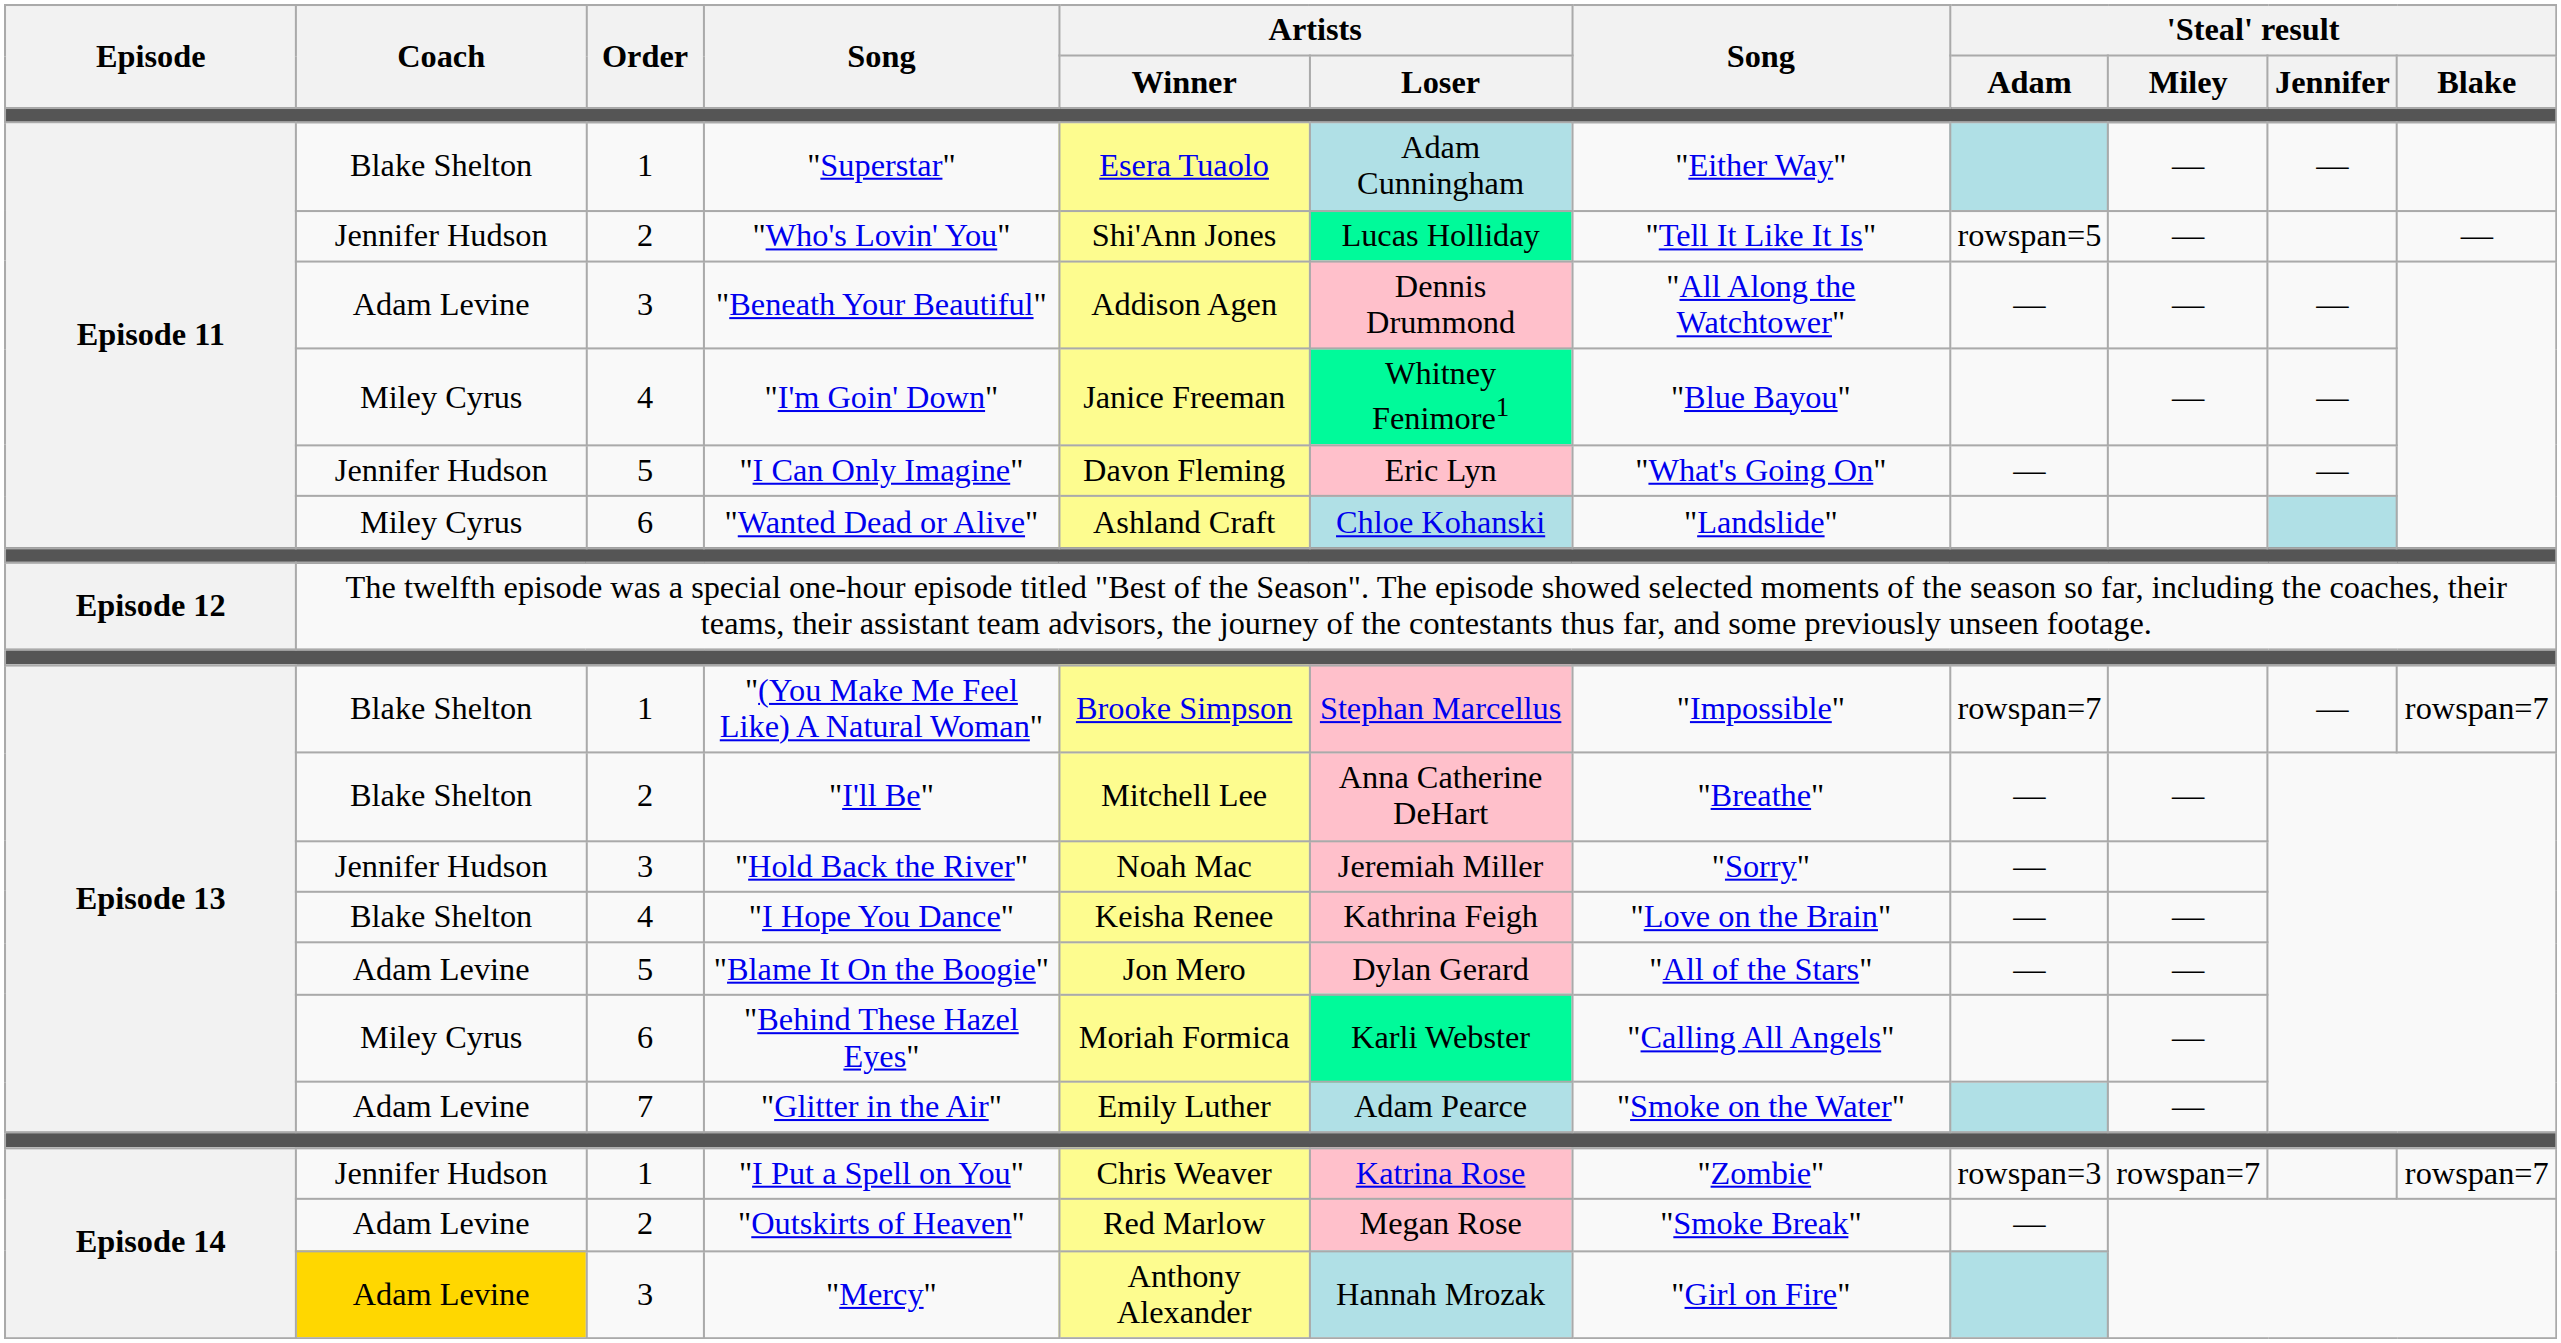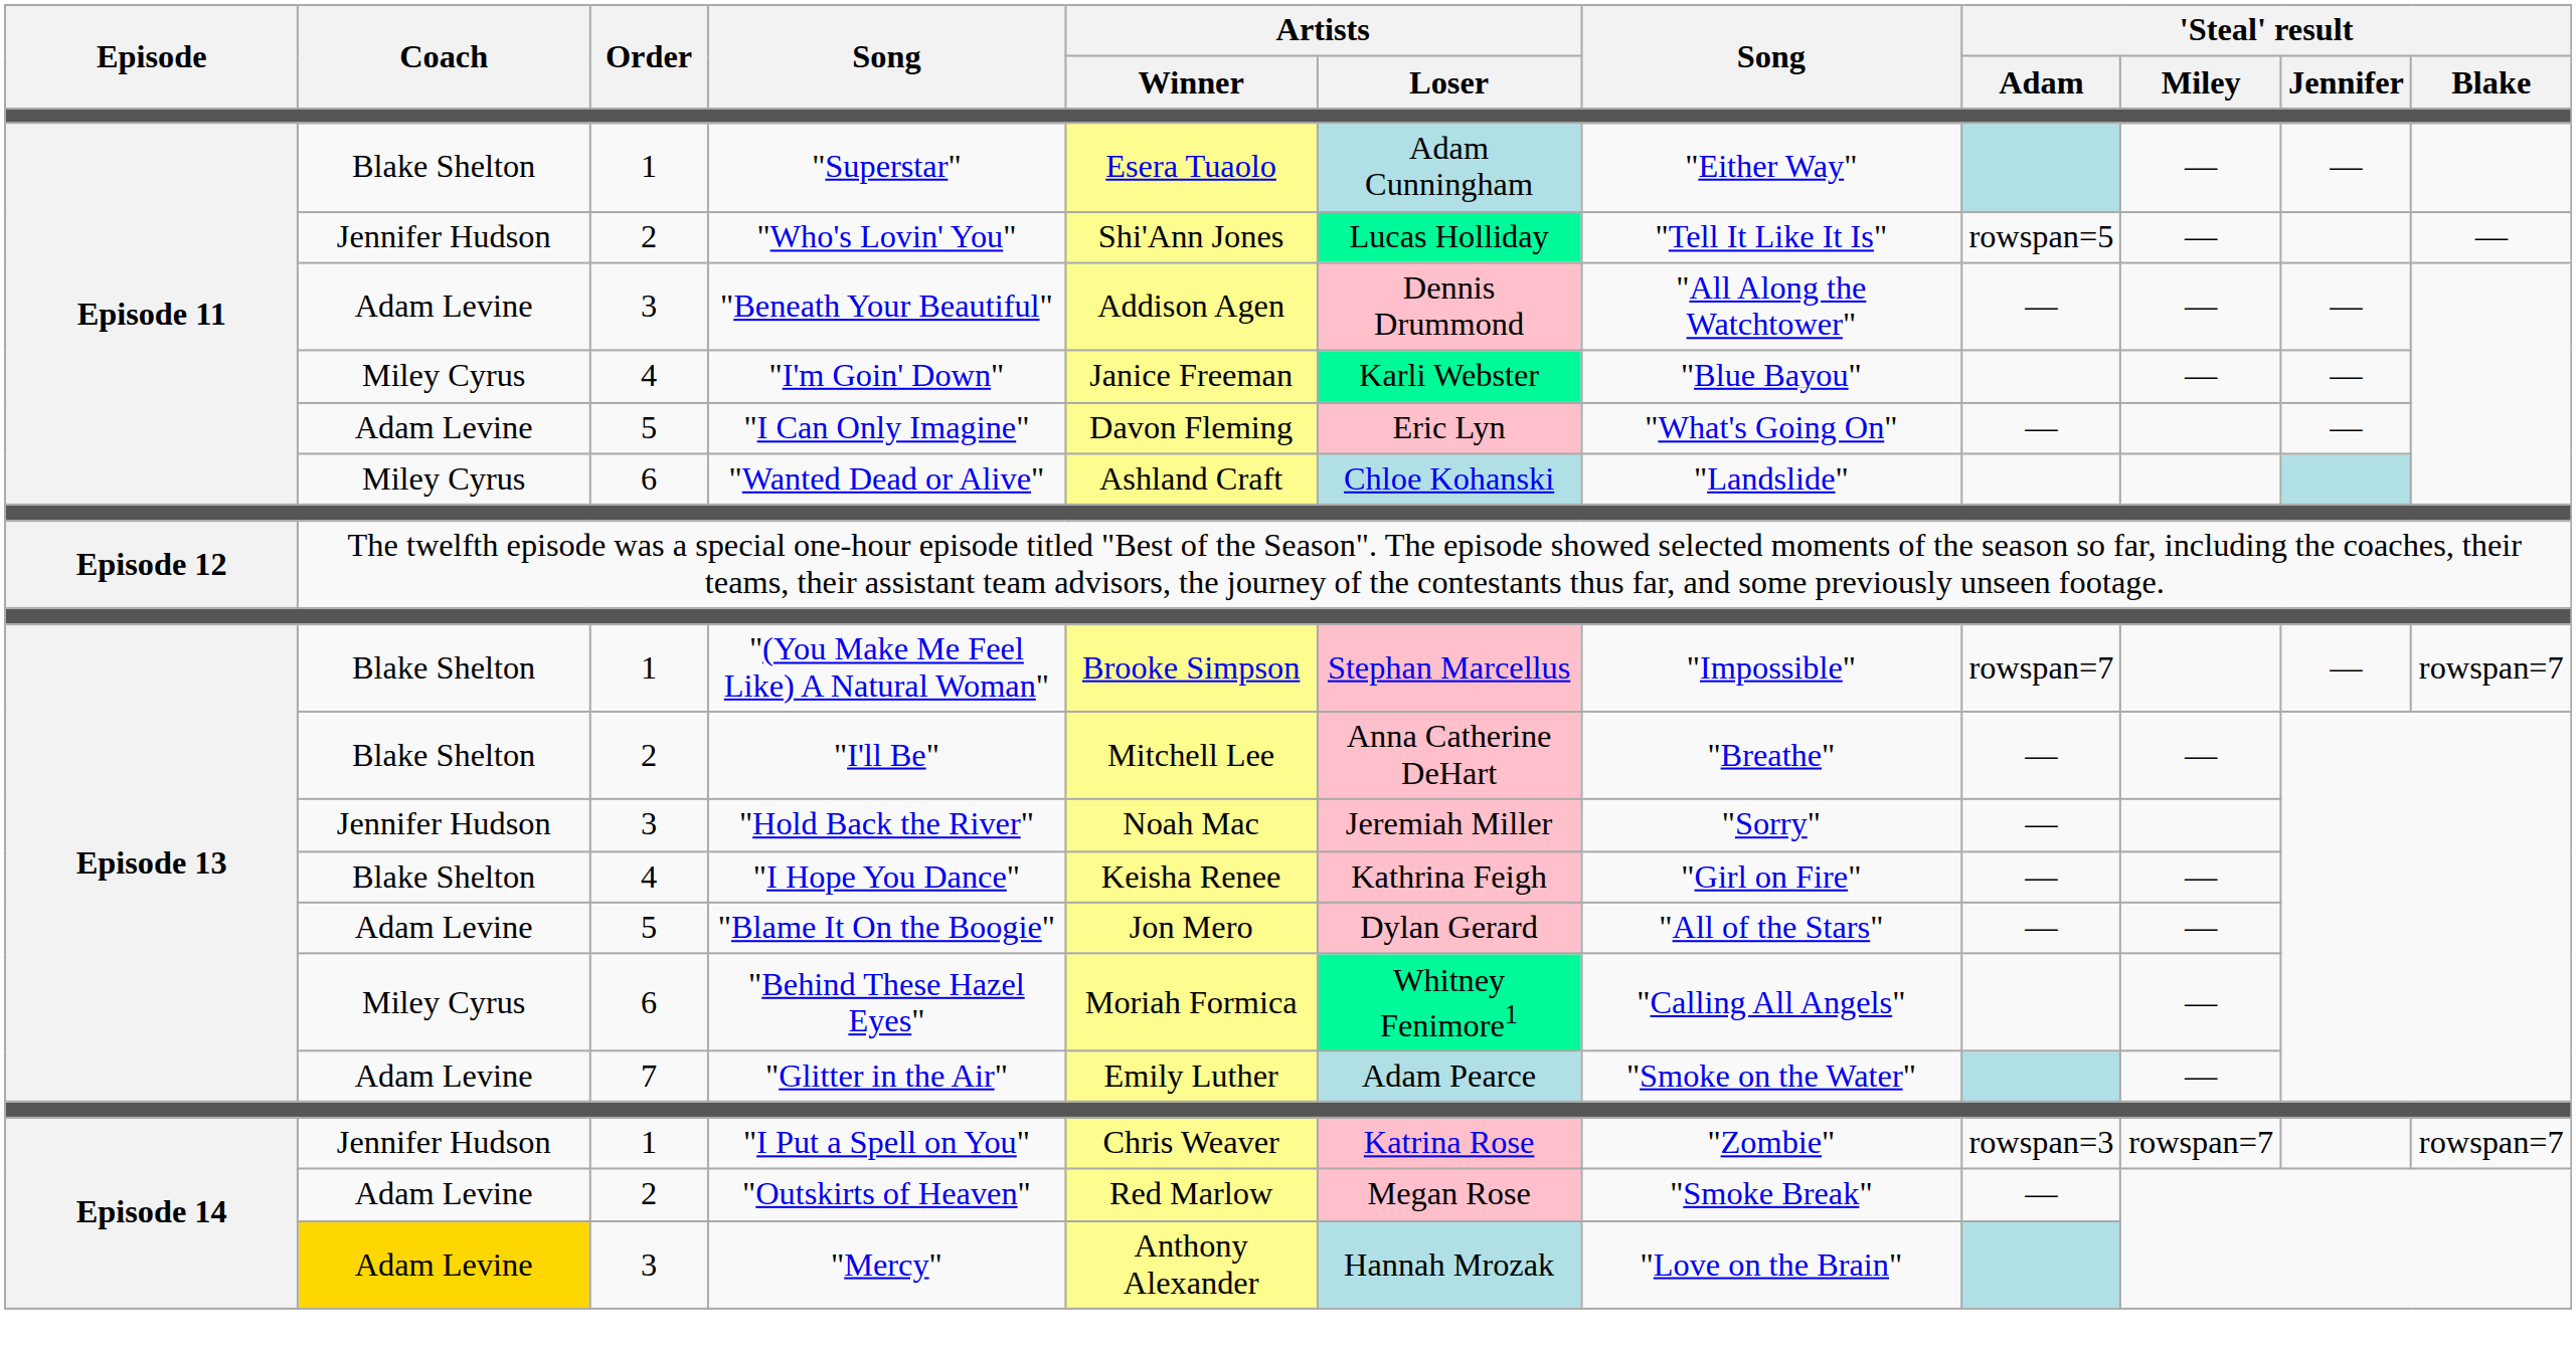"I'm Goin' Down" | Artists / Loser: Whitney Fenimore1 -> Karli Webster
"I Can Only Imagine" | Coach: Jennifer Hudson -> Adam Levine
"I Hope You Dance" | column 7: "Love on the Brain" -> "Girl on Fire"
"Behind These Hazel Eyes" | Artists / Loser: Karli Webster -> Whitney Fenimore1
"Mercy" | column 7: "Girl on Fire" -> "Love on the Brain"
